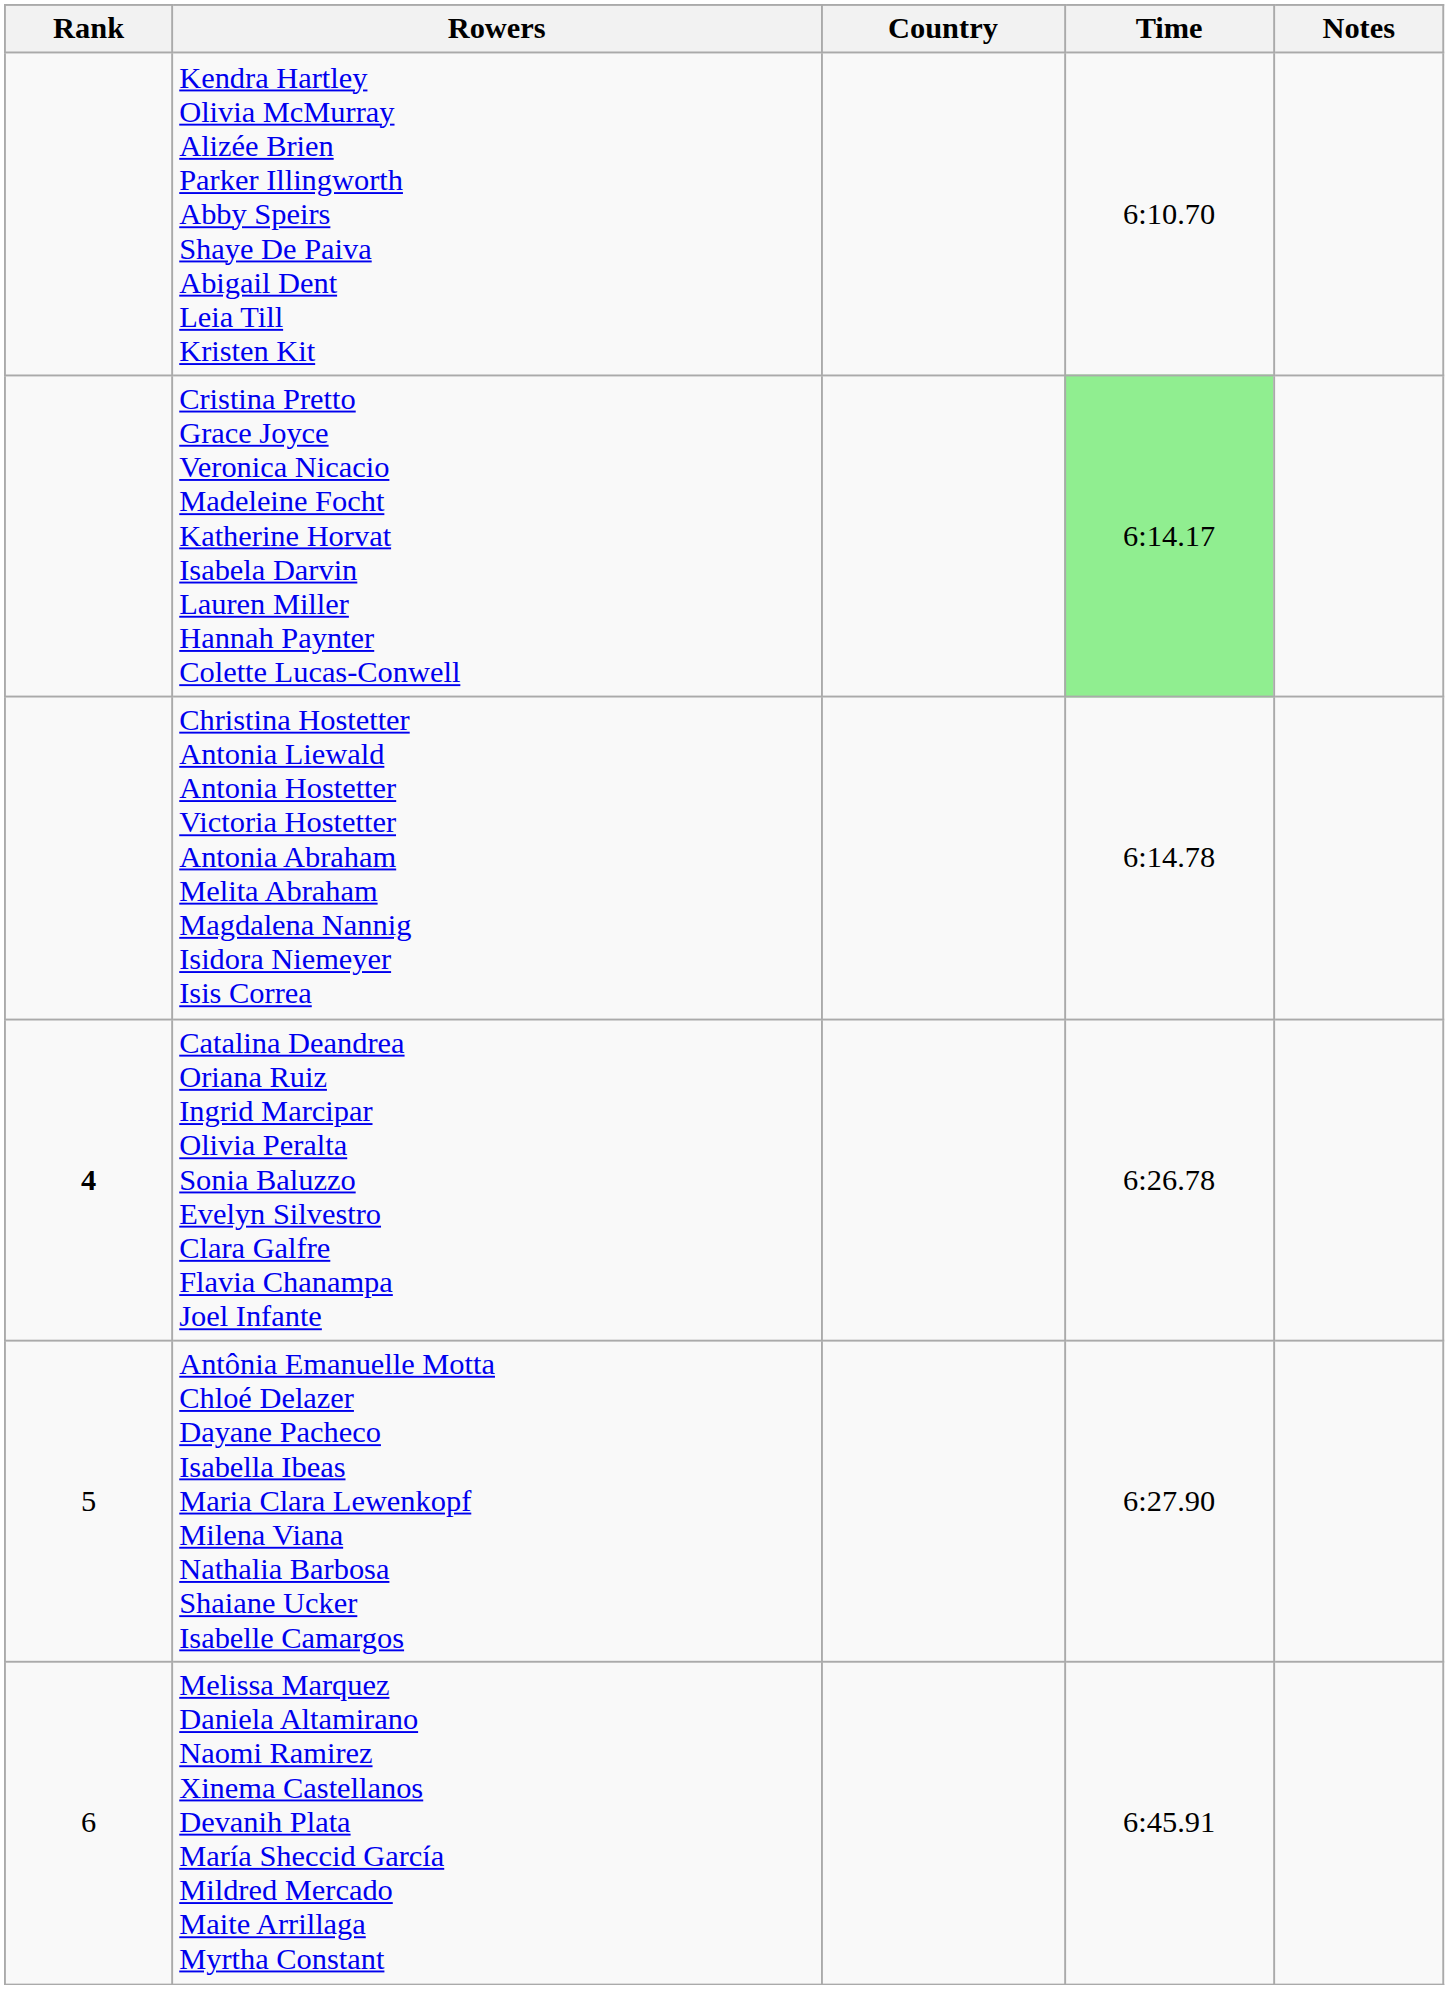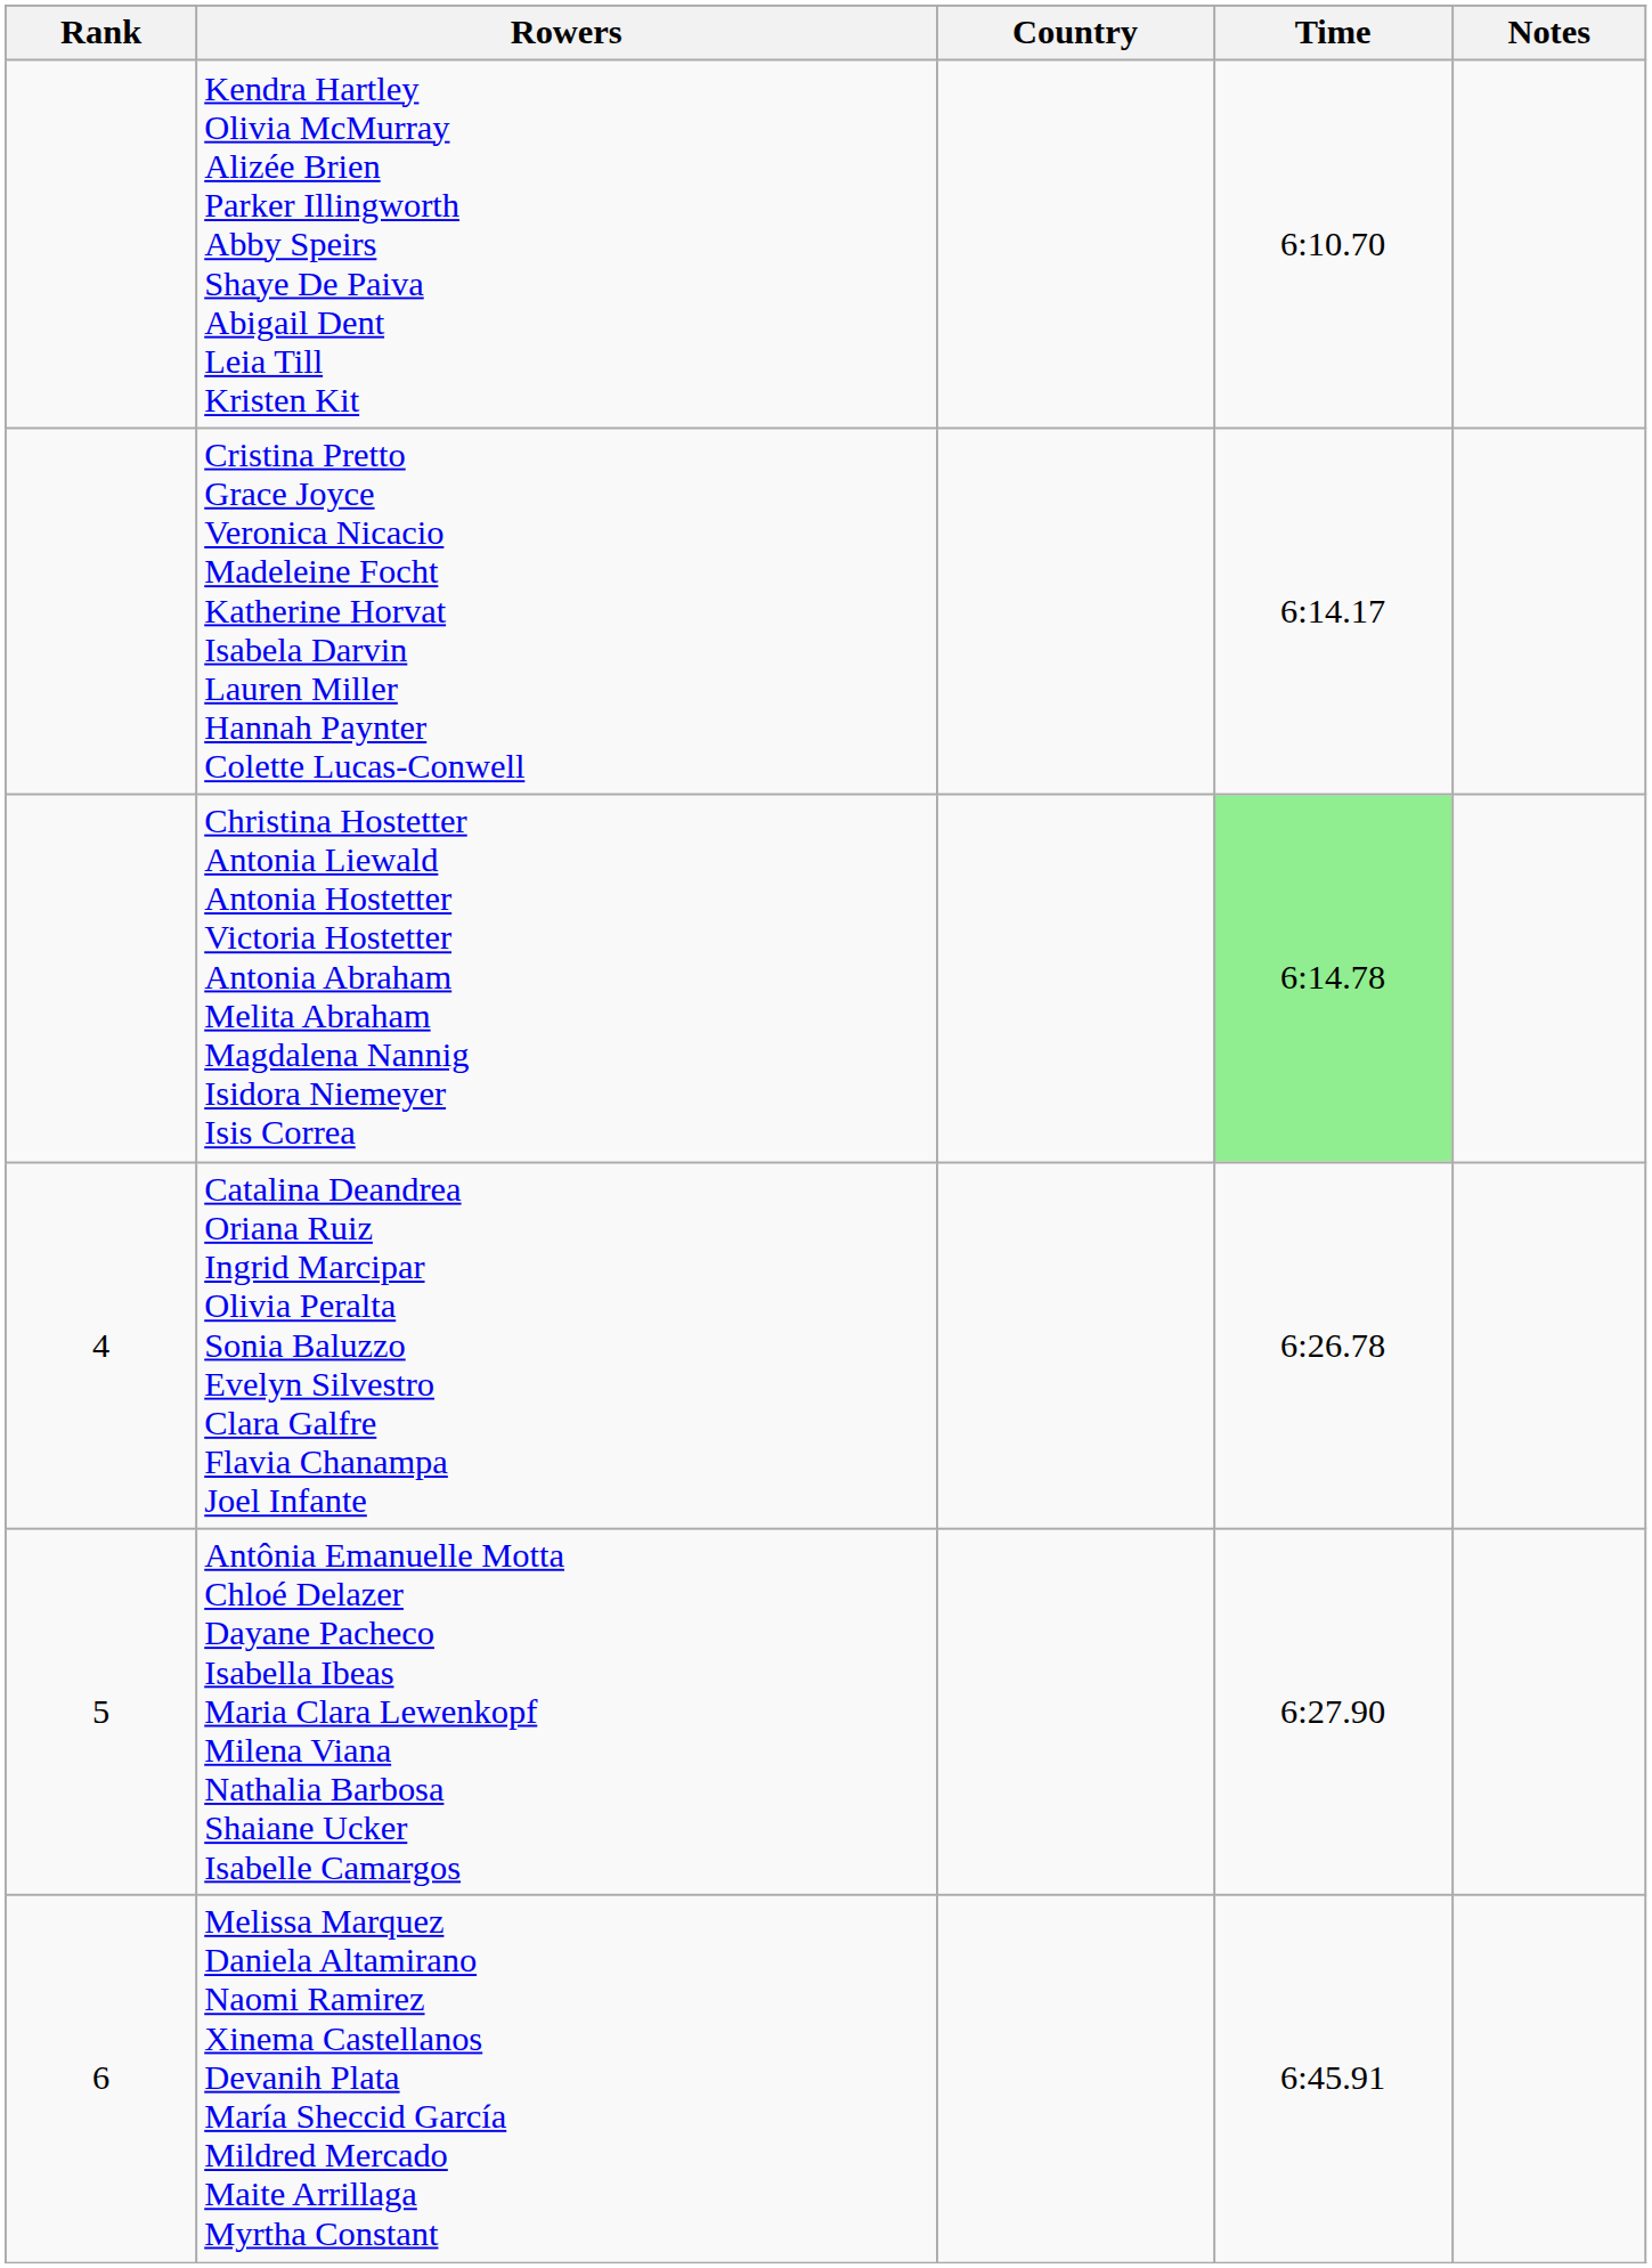row 3 | Time: lightgreen background -> no background
row 4 | Time: no background -> lightgreen background
row 5 | Rank: bold -> normal
